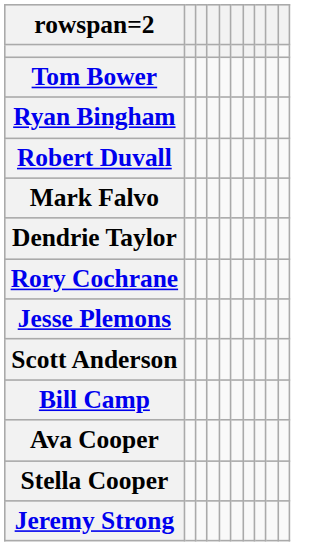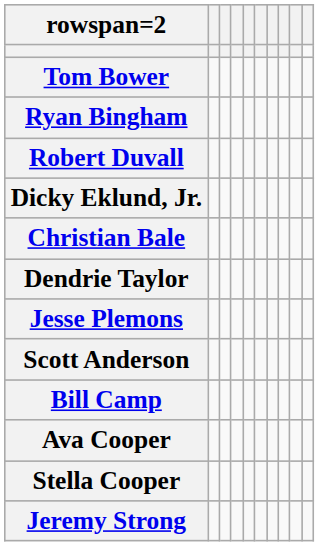+ row: Dicky Eklund, Jr.
- row: Mark Falvo
+ row: Christian Bale
- row: Rory Cochrane
